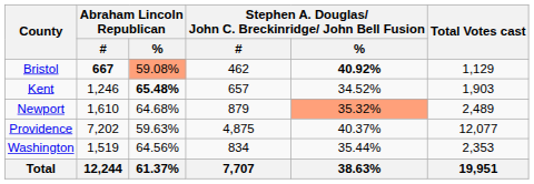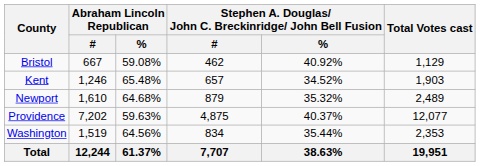Bristol | Abraham Lincoln Republican / #: bold -> normal
Bristol | Abraham Lincoln Republican / %: lightsalmon background -> no background
Bristol | column 5: bold -> normal
Kent | Abraham Lincoln Republican / %: bold -> normal
Newport | column 5: lightsalmon background -> no background
